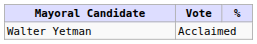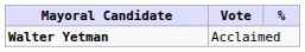Walter Yetman | Mayoral Candidate: normal -> bold
